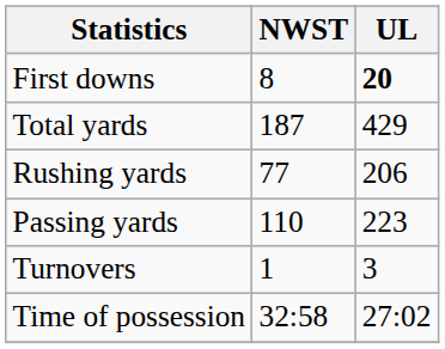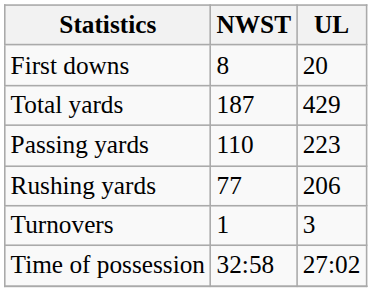First downs | UL: bold -> normal
rows swapped: Rushing yards <-> Passing yards
